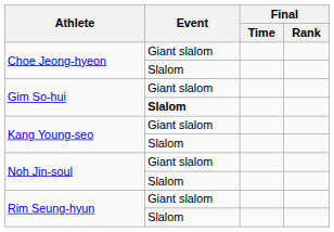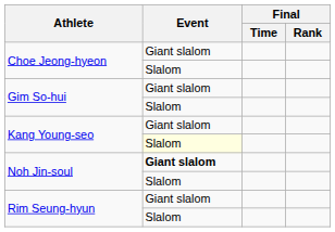Gim So-hui / Slalom | Event: bold -> normal
Kang Young-seo / Slalom | Event: no background -> lightyellow background
Noh Jin-soul / Giant slalom | Event: normal -> bold
